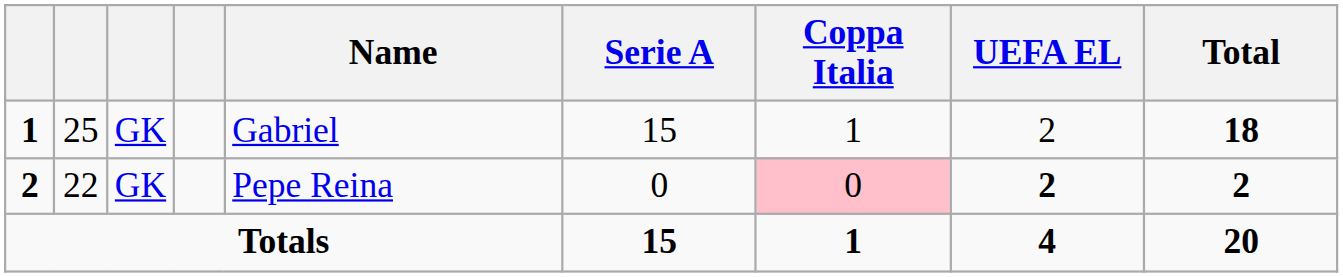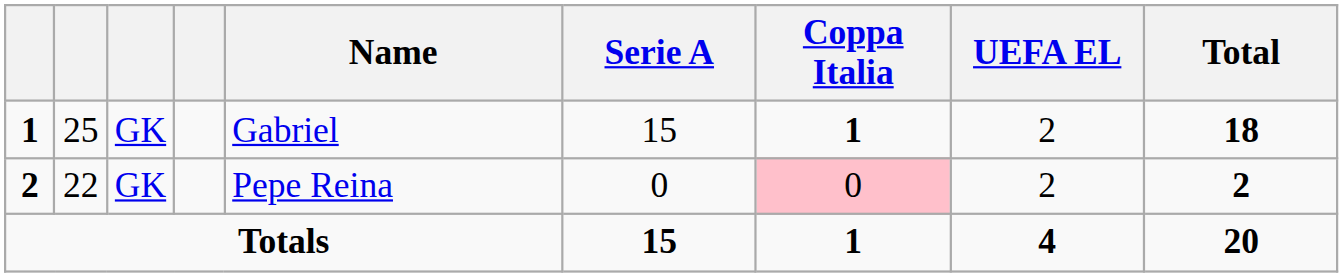row 2 | Coppa Italia: normal -> bold
row 3 | UEFA EL: bold -> normal
